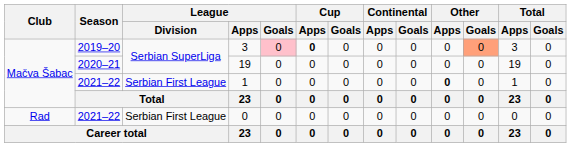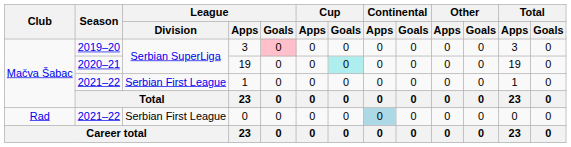row 3 | Cup / Apps: bold -> normal
row 3 | Other / Goals: lightsalmon background -> no background
row 4 | Cup / Goals: no background -> paleturquoise background
row 5 | Other / Apps: bold -> normal
row 7 | Continental / Apps: no background -> lightblue background
